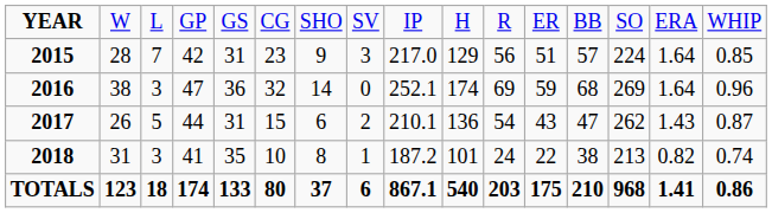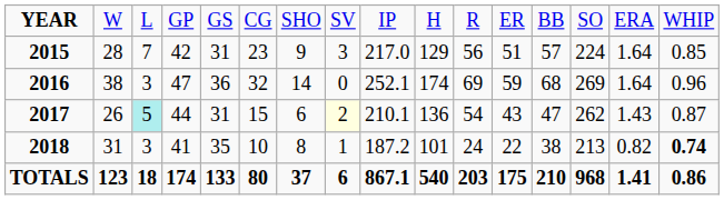2017 | column 3: no background -> paleturquoise background
2017 | column 8: no background -> lightyellow background
2018 | column 16: normal -> bold
